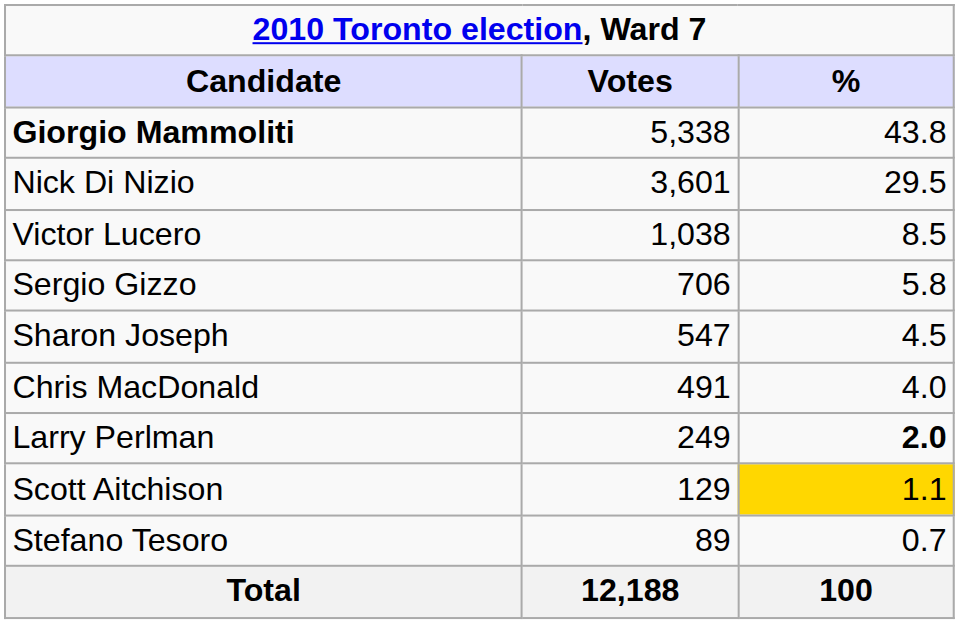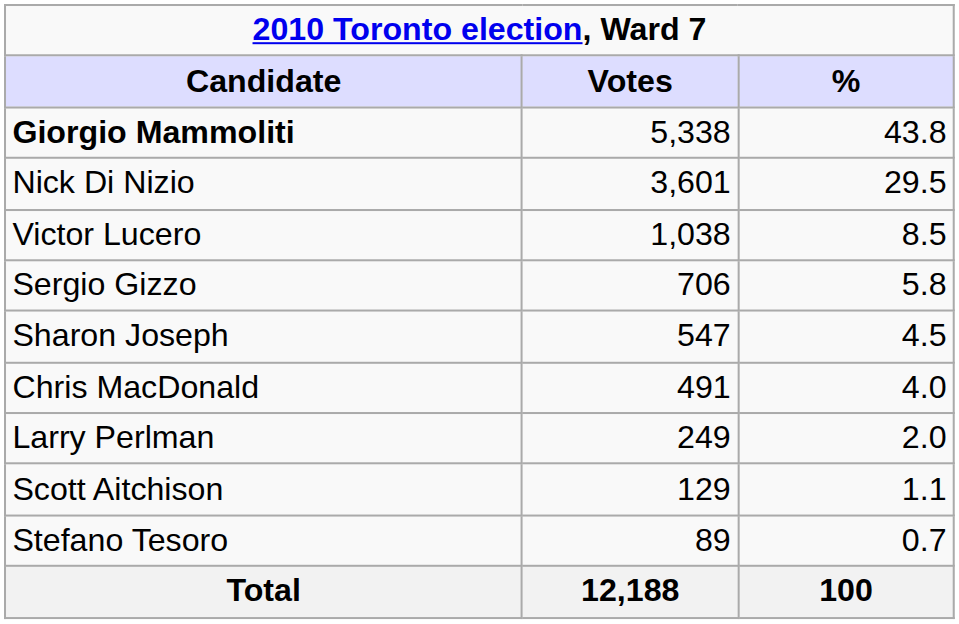Larry Perlman | %: bold -> normal
Scott Aitchison | %: gold background -> no background
